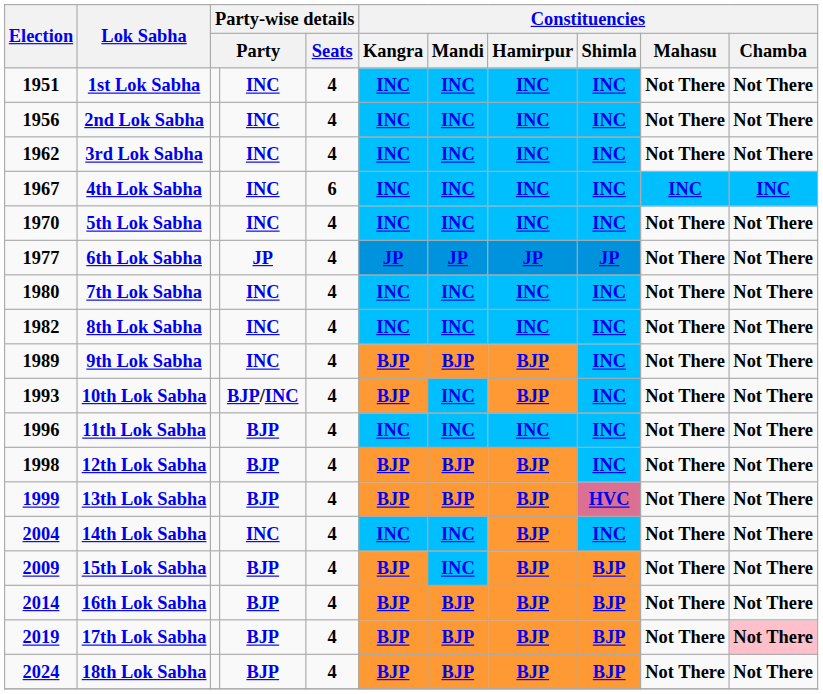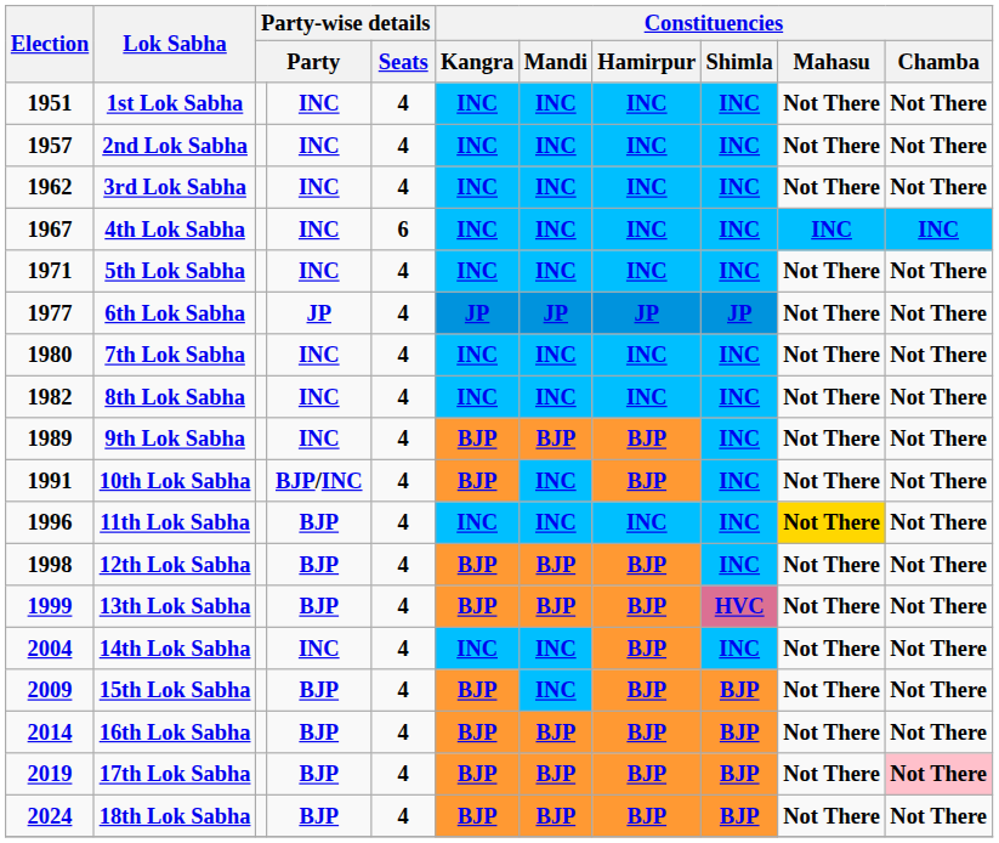2nd Lok Sabha | Election: 1956 -> 1957
5th Lok Sabha | Election: 1970 -> 1971
10th Lok Sabha | Election: 1993 -> 1991
11th Lok Sabha | Constituencies / Mahasu: no background -> gold background
